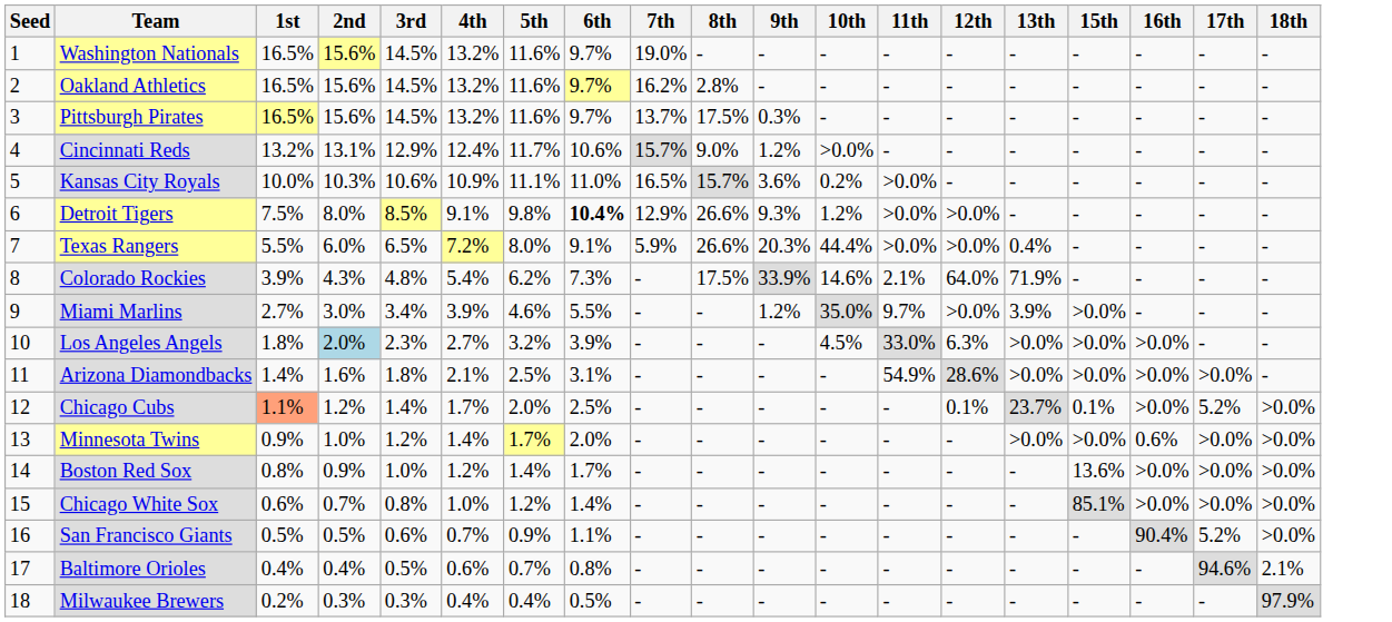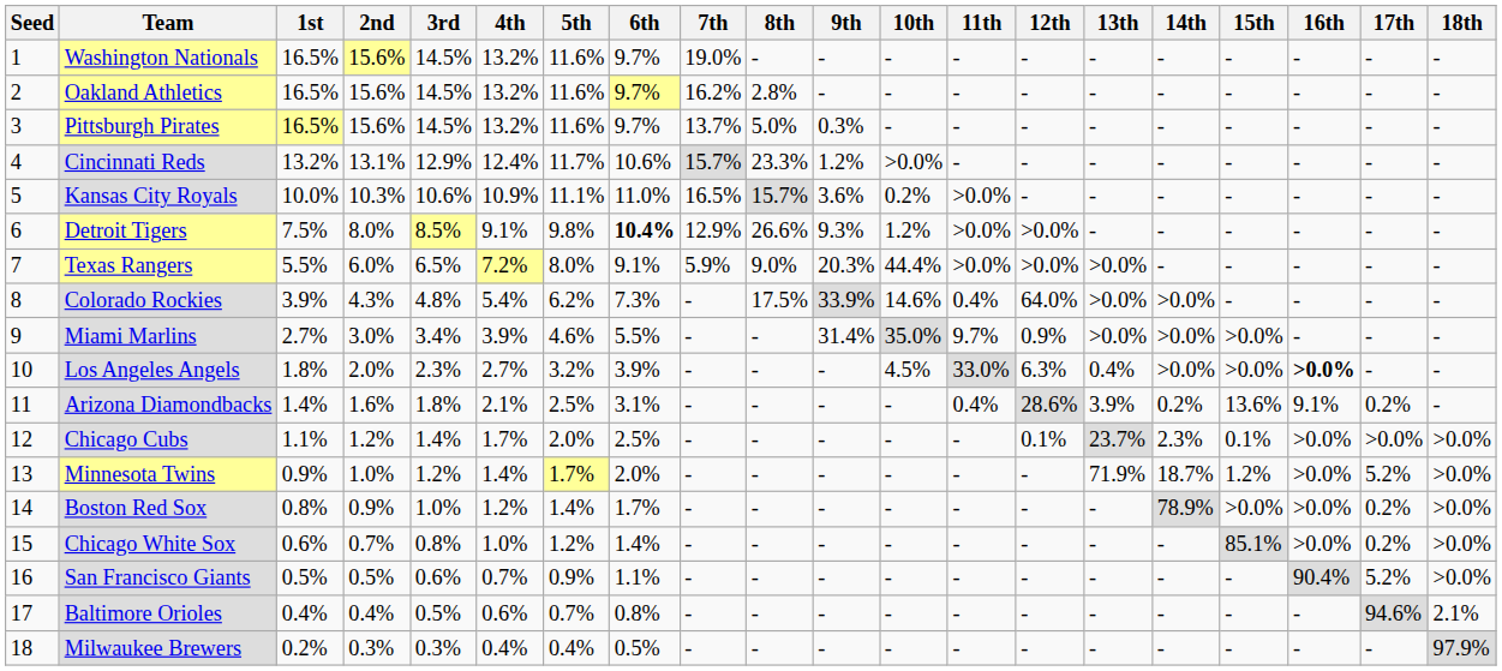+ column: 14th | - | - | - | - | - | - | - | >0.0% | >0.0% | >0.0% | 0.2% | 2.3% | 18.7% | 78.9% | - | - | - | -
Pittsburgh Pirates | 8th: 17.5% -> 5.0%
Cincinnati Reds | 8th: 9.0% -> 23.3%
Texas Rangers | 8th: 26.6% -> 9.0%
Texas Rangers | 13th: 0.4% -> >0.0%
Colorado Rockies | 11th: 2.1% -> 0.4%
Colorado Rockies | 13th: 71.9% -> >0.0%
Miami Marlins | 9th: 1.2% -> 31.4%
Miami Marlins | 12th: >0.0% -> 0.9%
Miami Marlins | 13th: 3.9% -> >0.0%
Los Angeles Angels | 2nd: lightblue background -> no background
Los Angeles Angels | 13th: >0.0% -> 0.4%
Los Angeles Angels | 16th: normal -> bold
Arizona Diamondbacks | 11th: 54.9% -> 0.4%
Arizona Diamondbacks | 13th: >0.0% -> 3.9%
Arizona Diamondbacks | 15th: >0.0% -> 13.6%
Arizona Diamondbacks | 16th: >0.0% -> 9.1%
Arizona Diamondbacks | 17th: >0.0% -> 0.2%
Chicago Cubs | 1st: lightsalmon background -> no background
Chicago Cubs | 17th: 5.2% -> >0.0%
Minnesota Twins | 13th: >0.0% -> 71.9%
Minnesota Twins | 15th: >0.0% -> 1.2%
Minnesota Twins | 16th: 0.6% -> >0.0%
Minnesota Twins | 17th: >0.0% -> 5.2%
Boston Red Sox | 15th: 13.6% -> >0.0%
Boston Red Sox | 17th: >0.0% -> 0.2%
Chicago White Sox | 17th: >0.0% -> 0.2%
